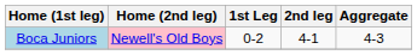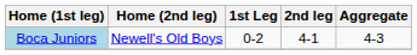Boca Juniors | Home (2nd leg): pink background -> no background
